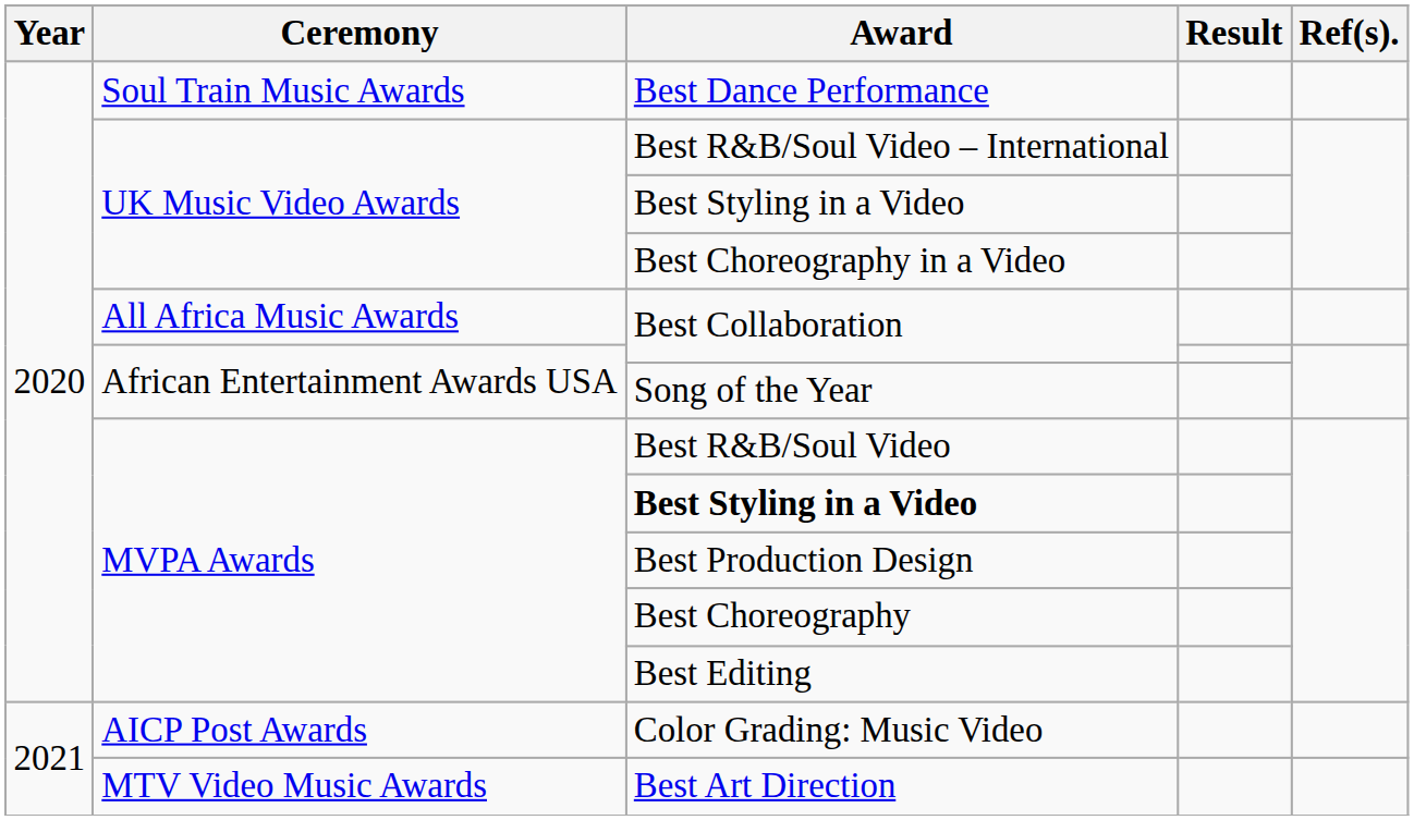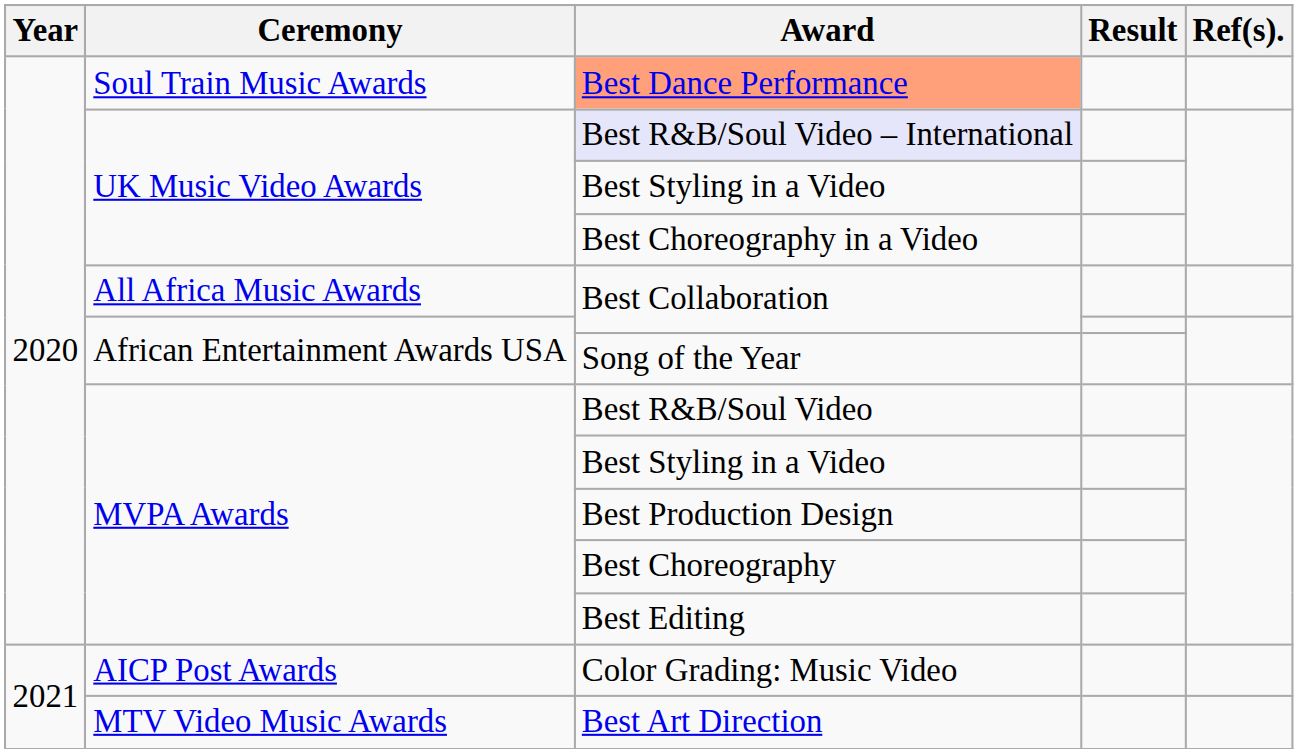Best Dance Performance | Award: no background -> lightsalmon background
Best R&B/Soul Video – International | Award: no background -> lavender background
MVPA Awards / Best Styling in a Video | Award: bold -> normal
